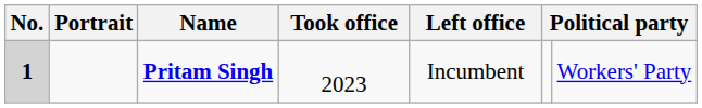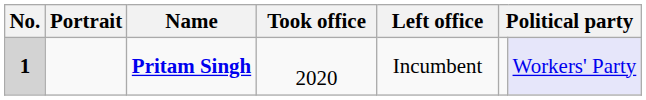Pritam Singh | Took office: 2023 -> 2020
Pritam Singh | column 7: no background -> lavender background
